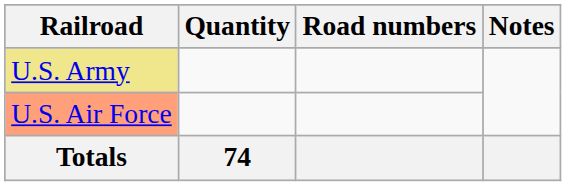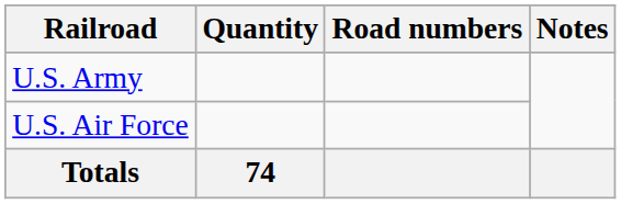U.S. Army | Railroad: khaki background -> no background
U.S. Air Force | Railroad: lightsalmon background -> no background
